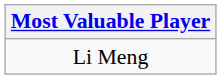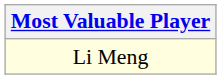row 2 | column 1: no background -> lightyellow background
